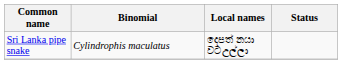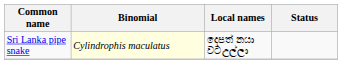Sri Lanka pipe snake | Binomial: no background -> lightyellow background
